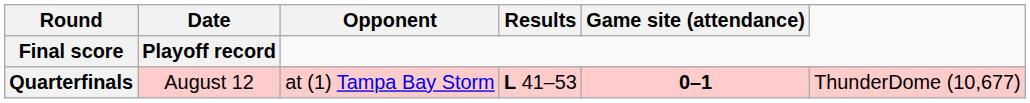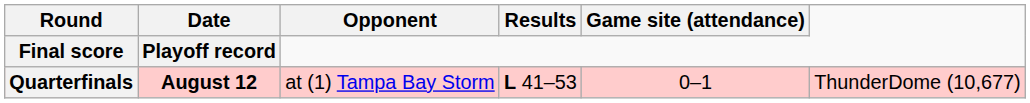Quarterfinals | Date / Playoff record: normal -> bold
Quarterfinals | Game site (attendance): bold -> normal
